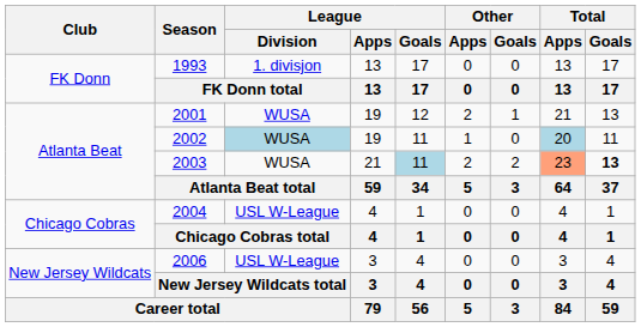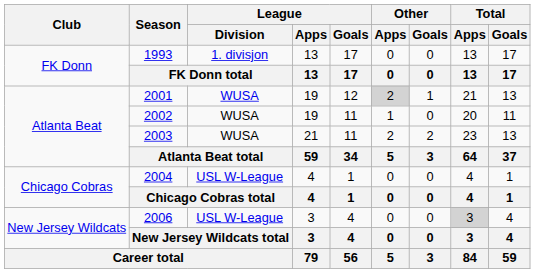2001 | Other / Apps: no background -> lightgrey background
2002 | League / Division: lightblue background -> no background
2002 | Total / Apps: lightblue background -> no background
2003 | League / Goals: lightblue background -> no background
2003 | Total / Apps: lightsalmon background -> no background
2003 | Total / Goals: bold -> normal
2006 | Total / Apps: no background -> lightgrey background
